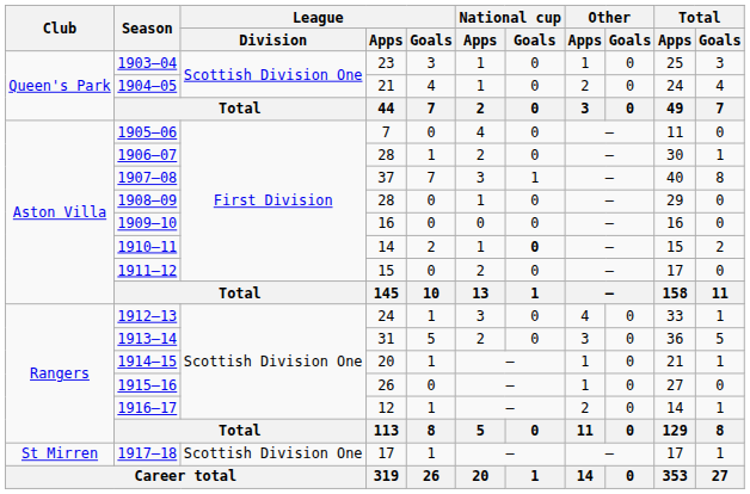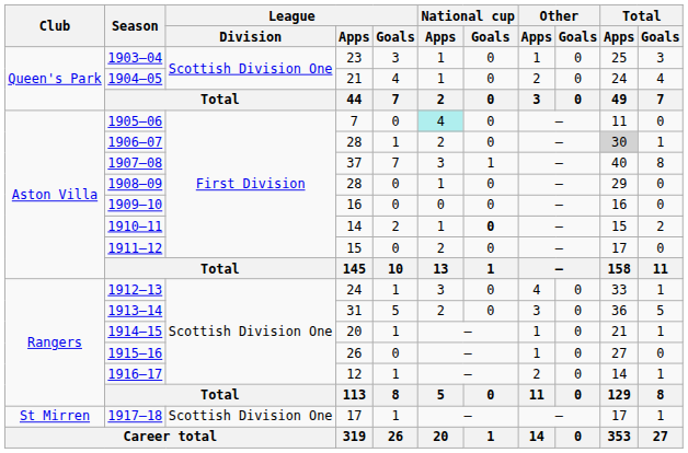1905–06 | National cup / Apps: no background -> paleturquoise background
1906–07 | Total / Apps: no background -> lightgrey background
